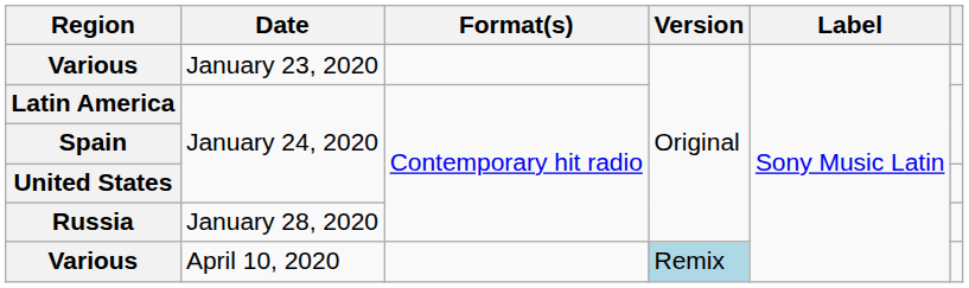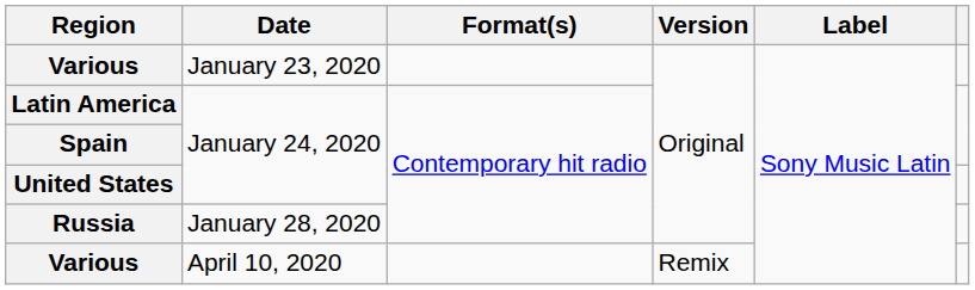Various / April 10, 2020 | Version: lightblue background -> no background
